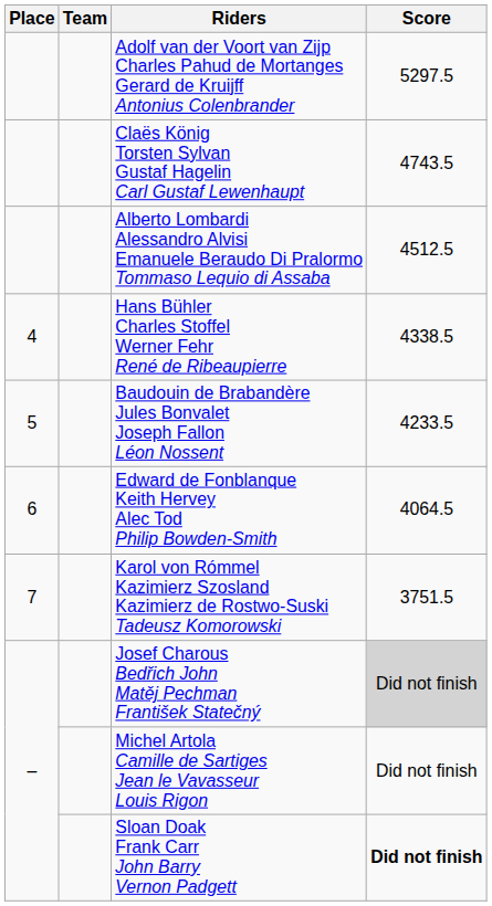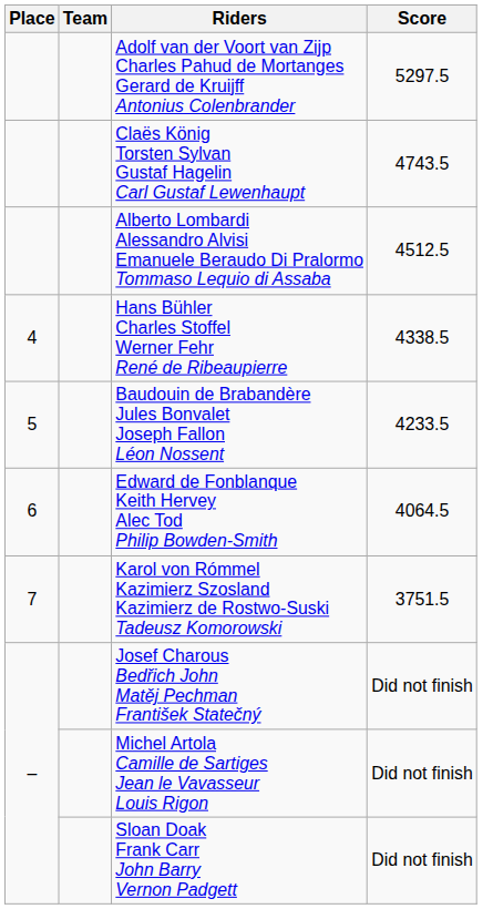Josef Charous Bedřich John Matěj Pechman František Statečný | Score: lightgrey background -> no background
Sloan Doak Frank Carr John Barry Vernon Padgett | Score: bold -> normal
